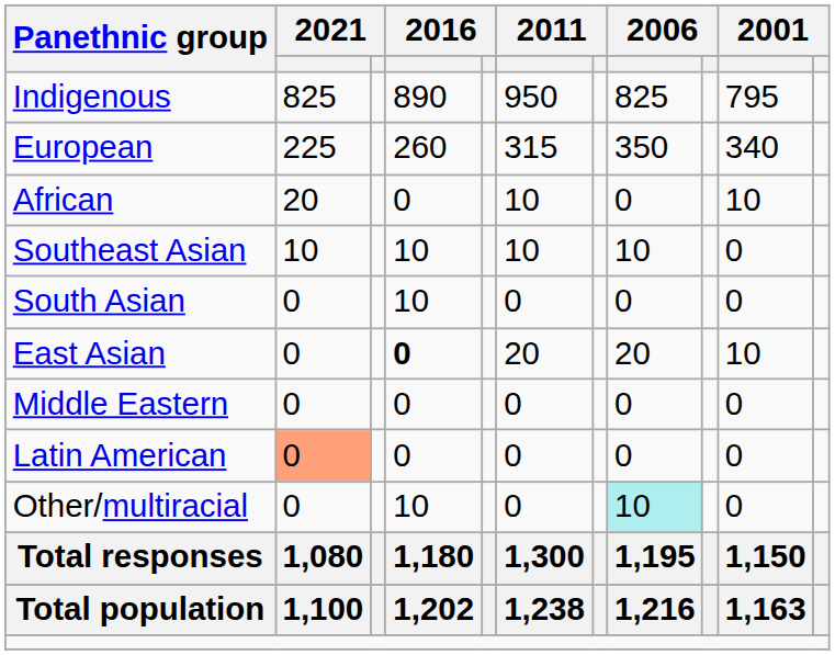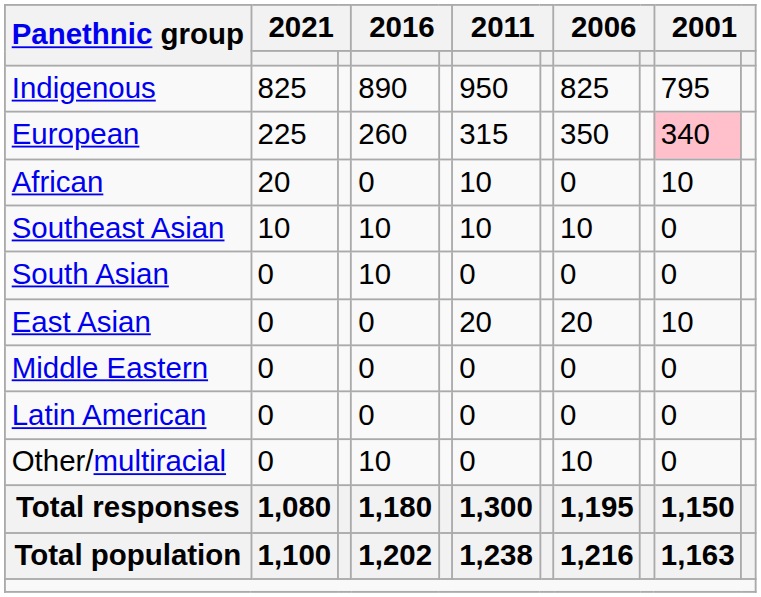European | column 10: no background -> pink background
East Asian | column 4: bold -> normal
Latin American | column 2: lightsalmon background -> no background
Other/multiracial | column 8: paleturquoise background -> no background
